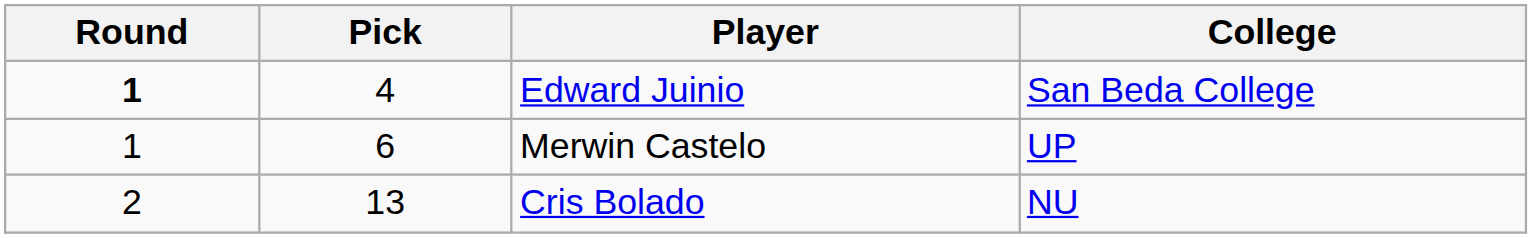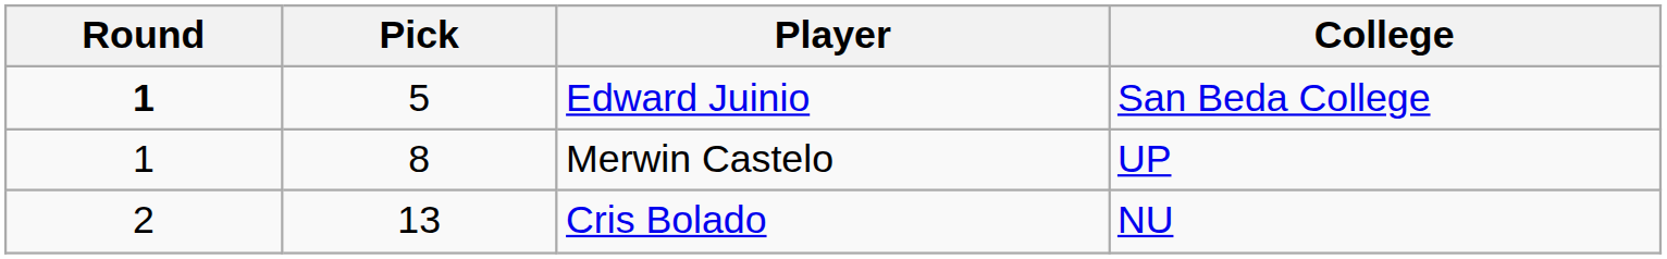Edward Juinio | Pick: 4 -> 5
Merwin Castelo | Pick: 6 -> 8
